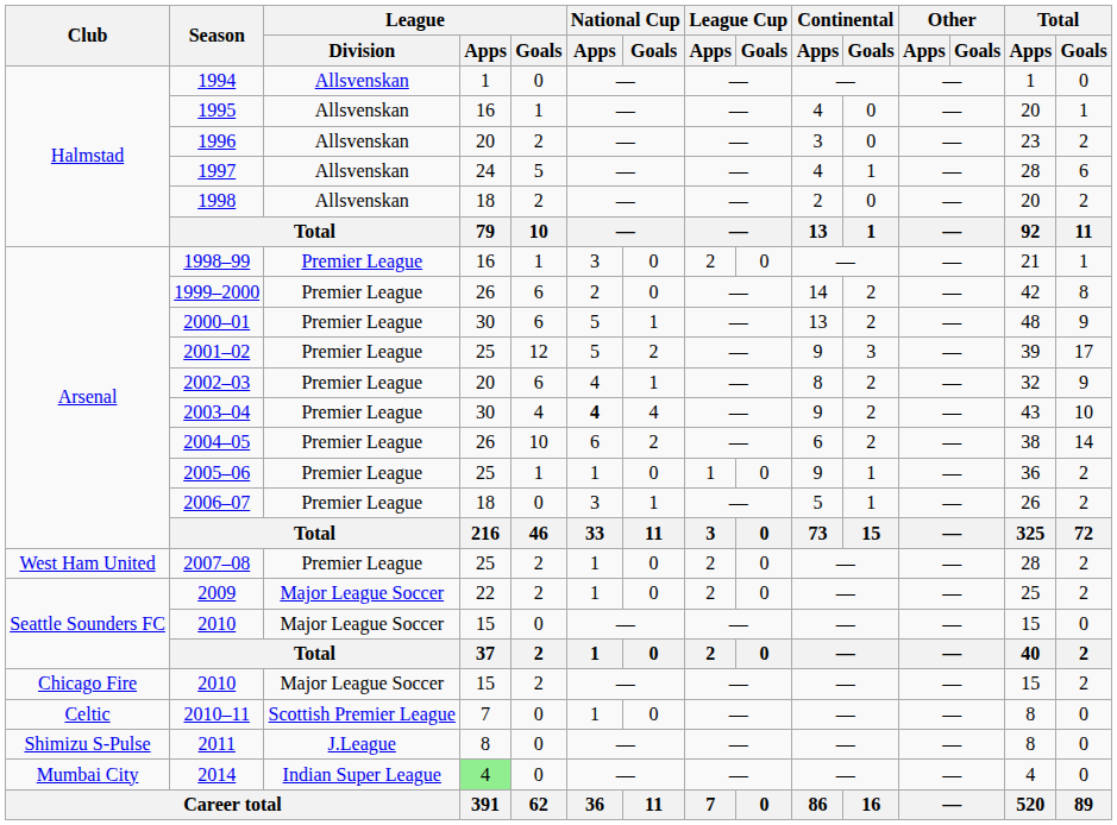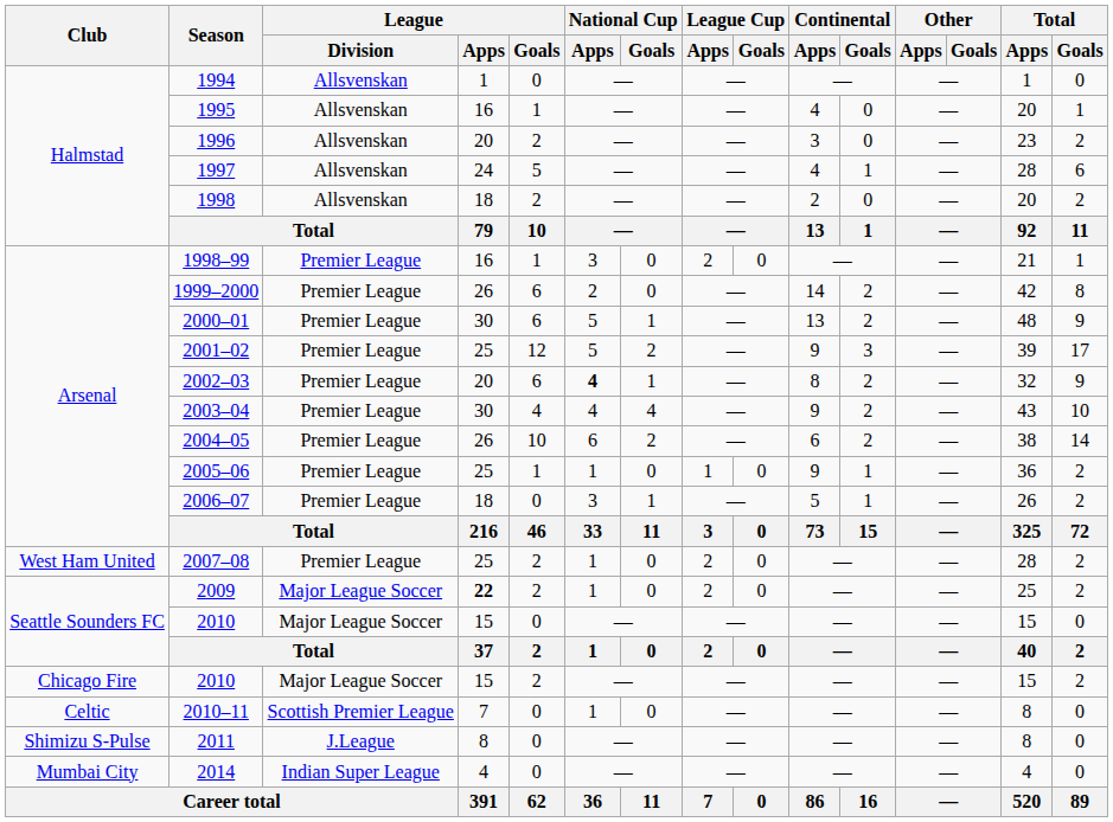2002–03 | National Cup / Apps: normal -> bold
2003–04 | National Cup / Apps: bold -> normal
2009 | League / Apps: normal -> bold
2014 | League / Apps: lightgreen background -> no background
